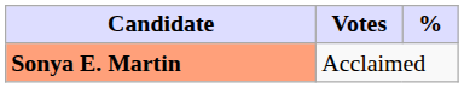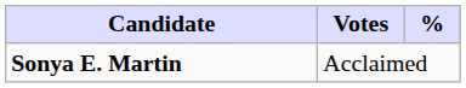Sonya E. Martin | Candidate: lightsalmon background -> no background
